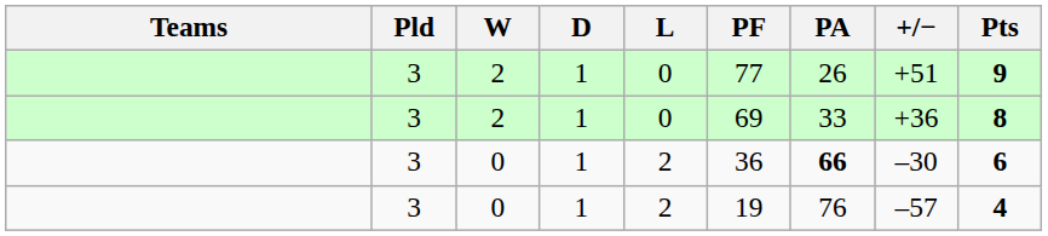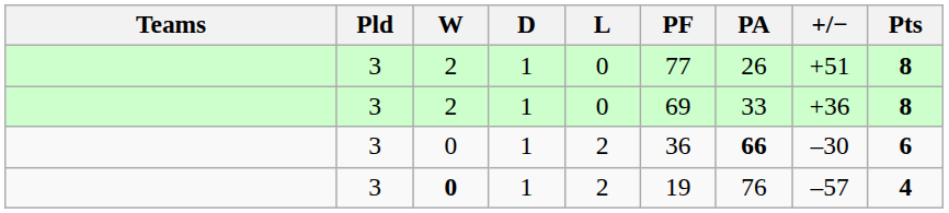row 2 | Pts: 9 -> 8
row 5 | W: normal -> bold
